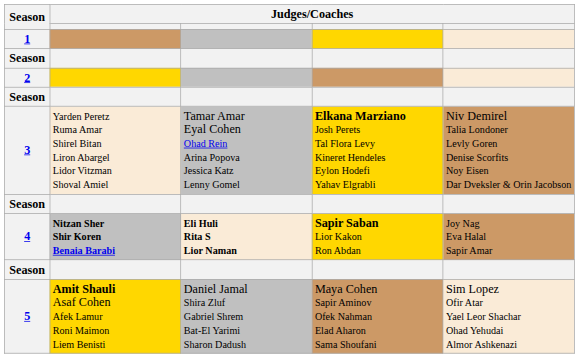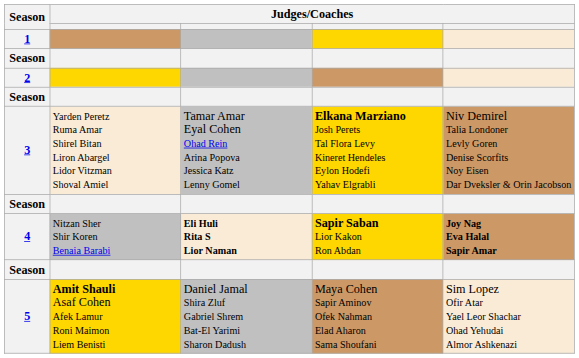4 | column 2: bold -> normal
4 | column 5: normal -> bold
